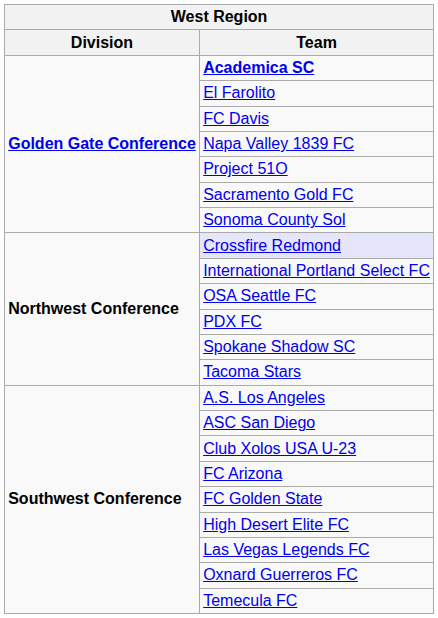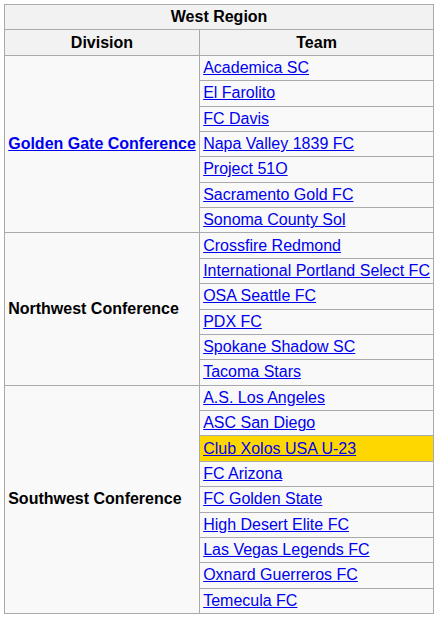Academica SC | Team: bold -> normal
Crossfire Redmond | Team: lavender background -> no background
Club Xolos USA U-23 | Team: no background -> gold background
